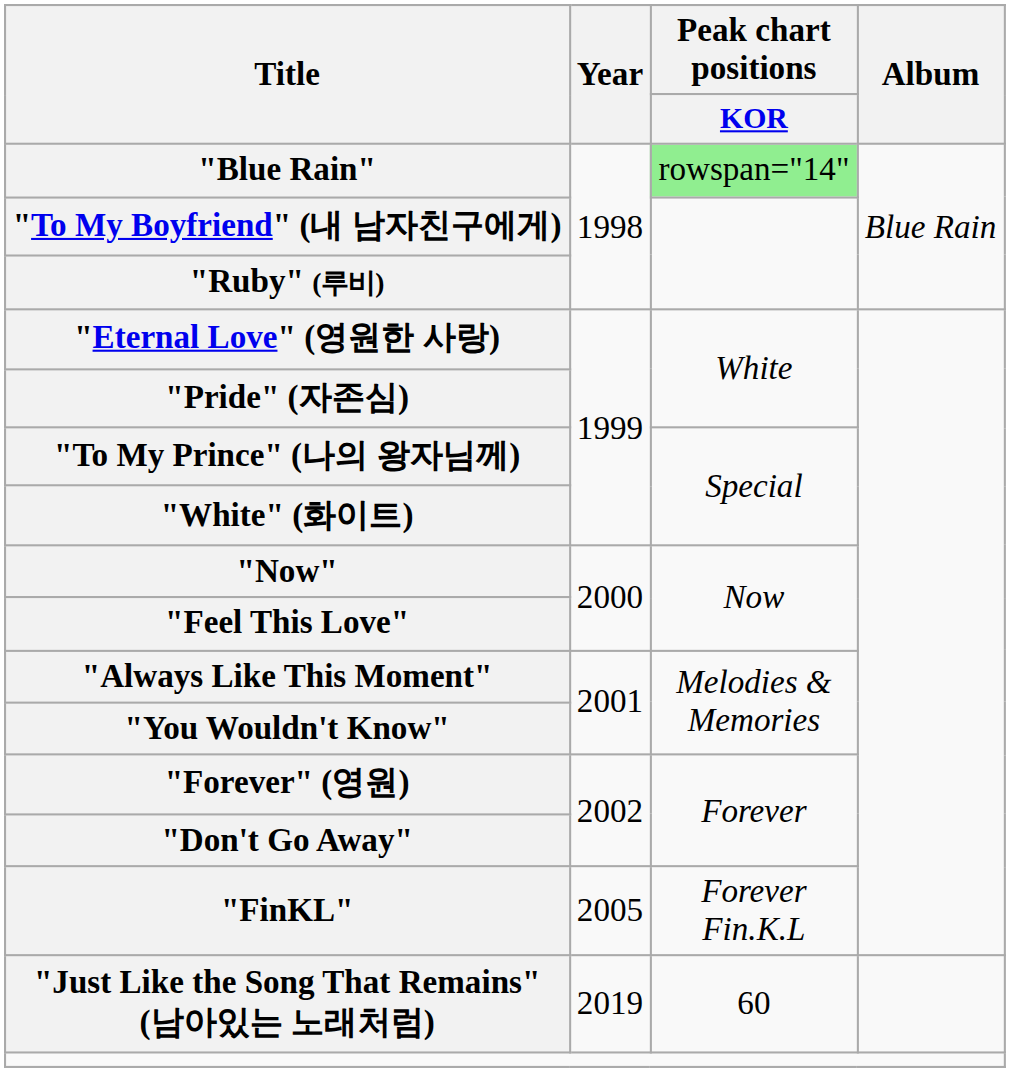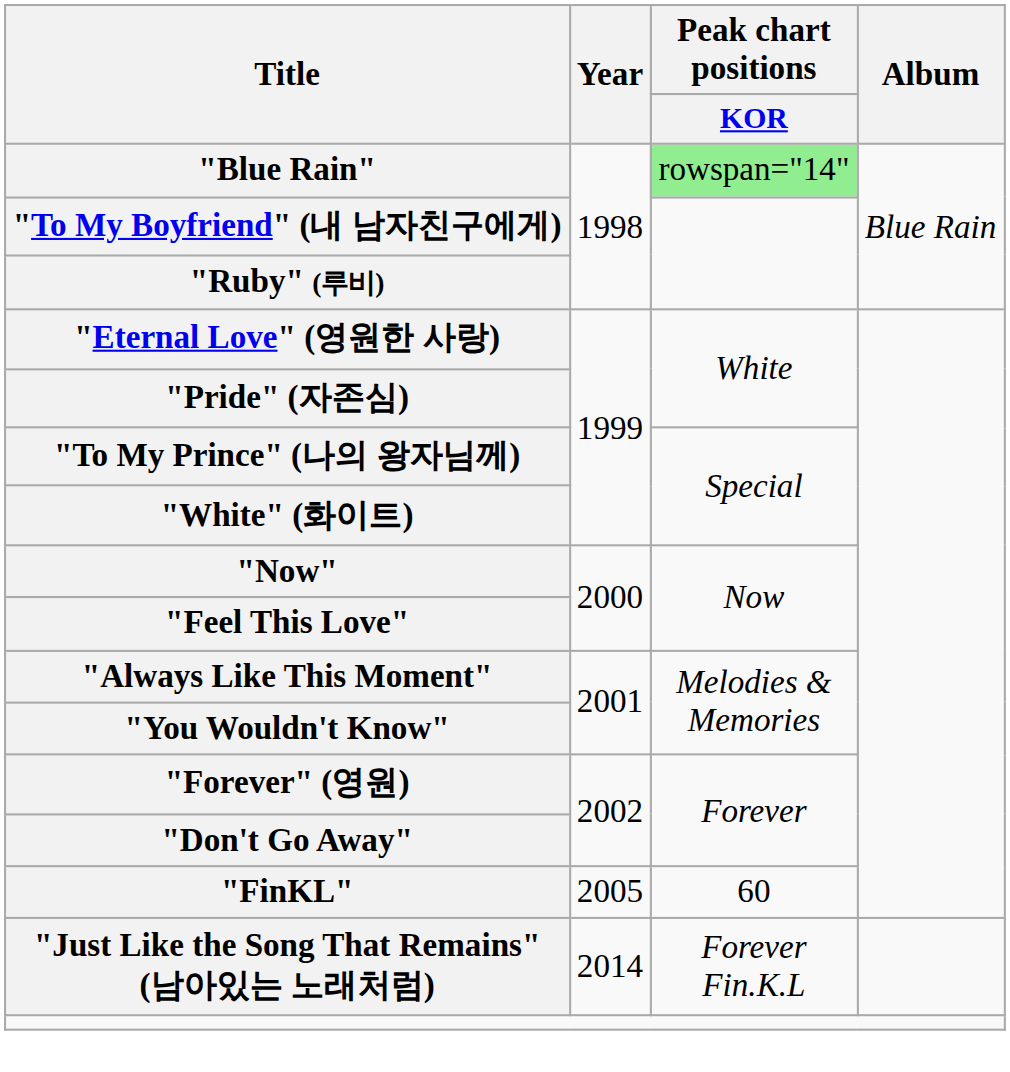"FinKL" | Peak chart positions / KOR: Forever Fin.K.L -> 60
"Just Like the Song That Remains" (남아있는 노래처럼) | Year: 2019 -> 2014
"Just Like the Song That Remains" (남아있는 노래처럼) | Peak chart positions / KOR: 60 -> Forever Fin.K.L
